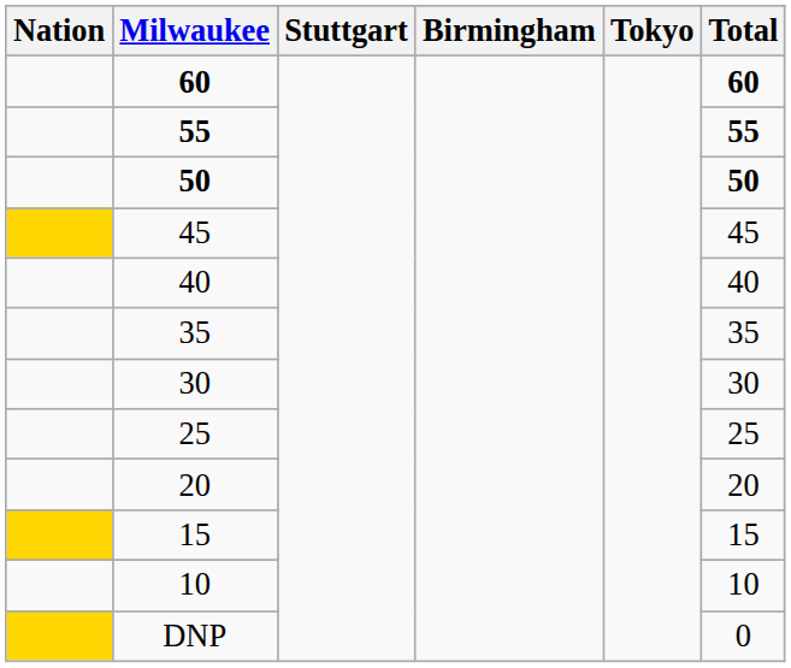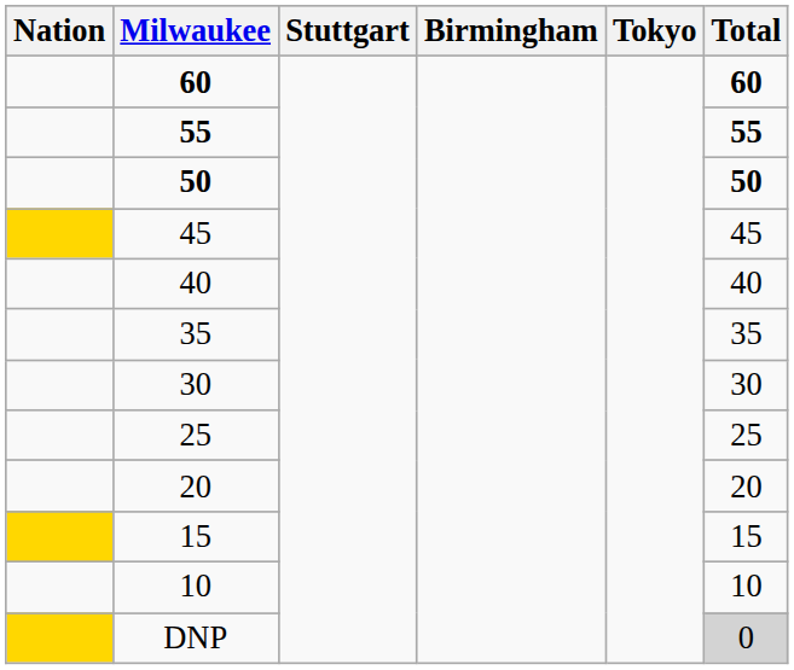DNP | Total: no background -> lightgrey background
